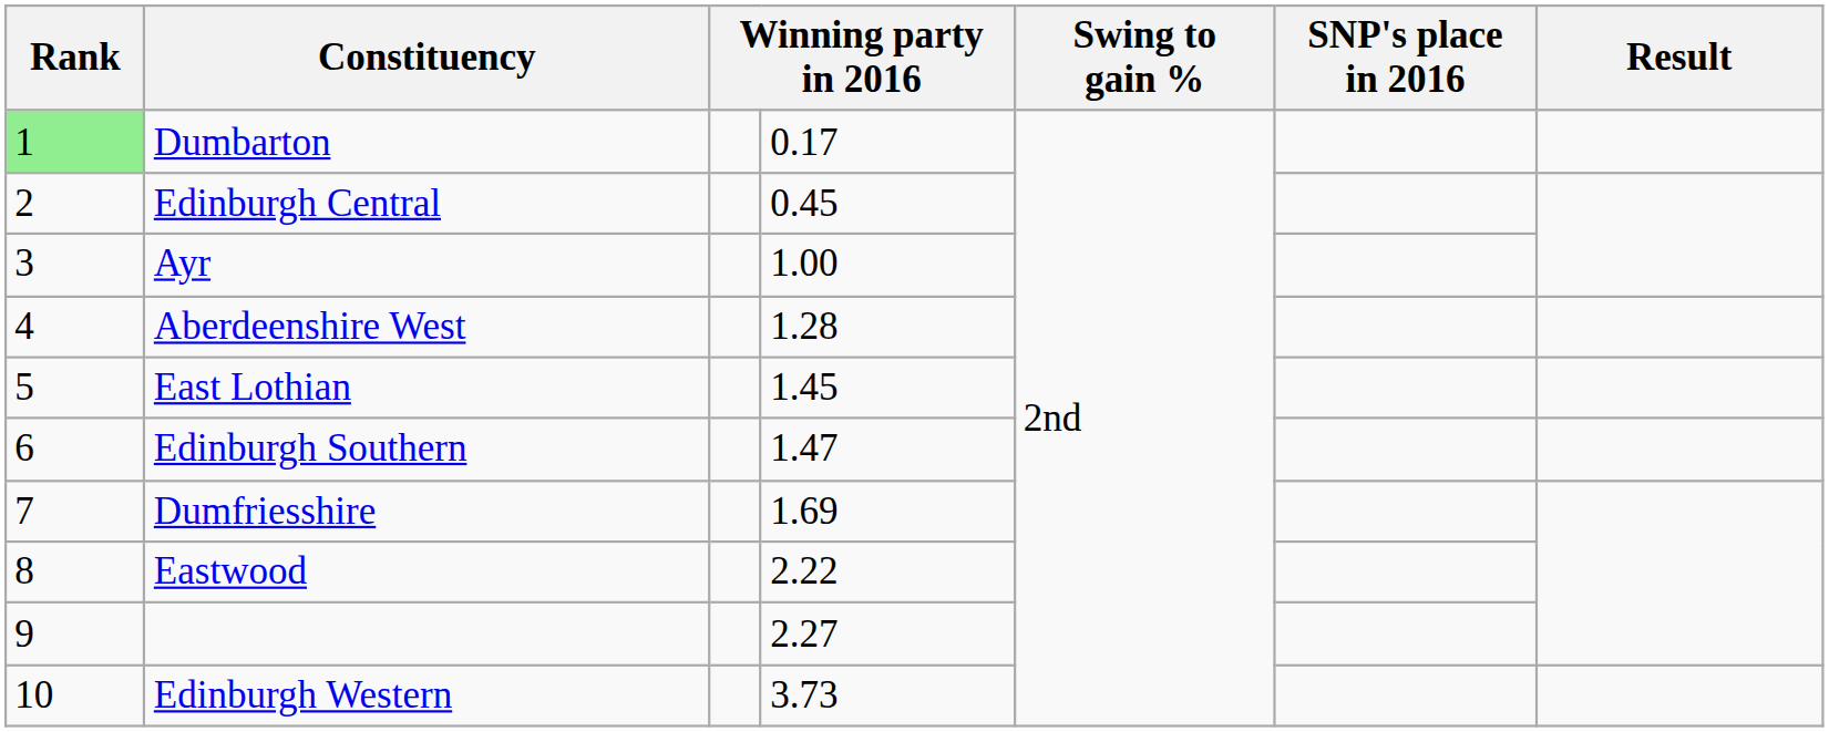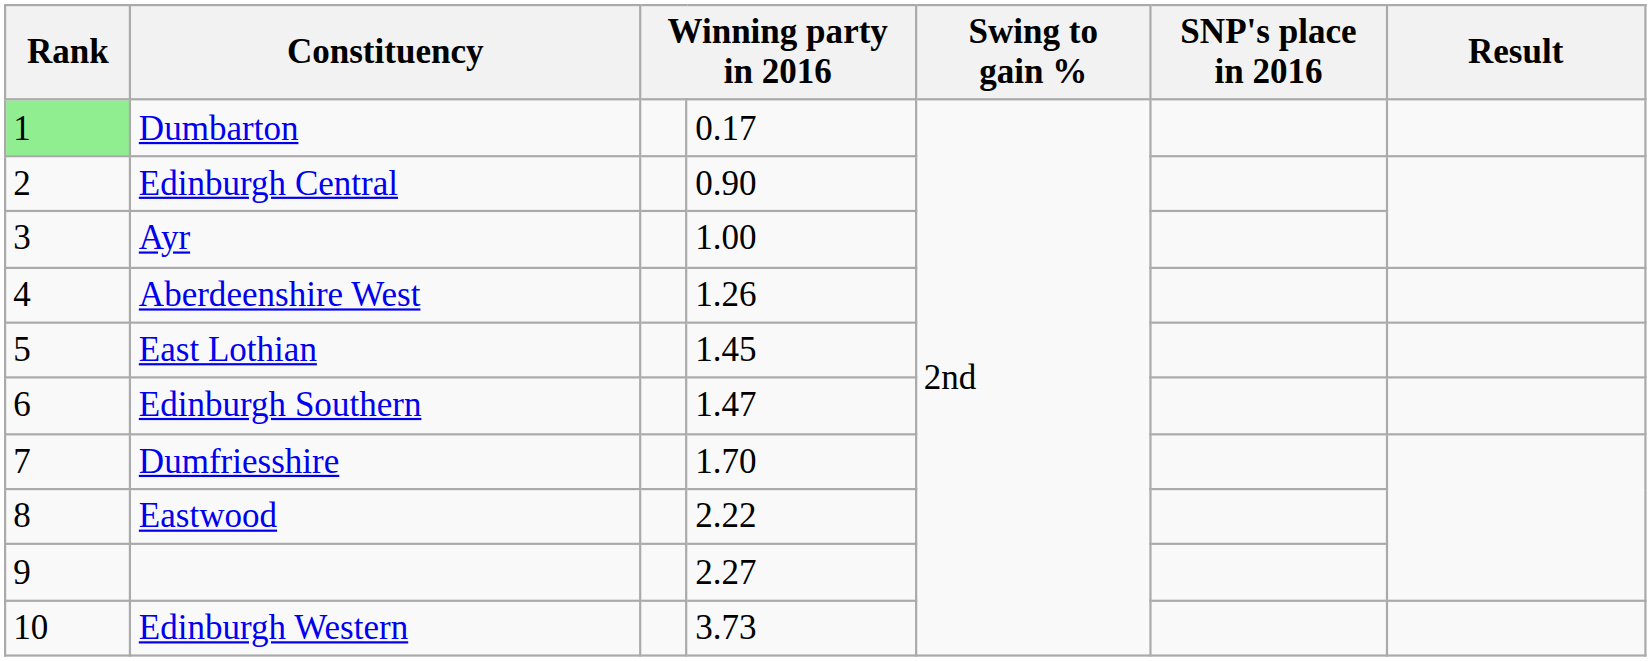Edinburgh Central | column 4: 0.45 -> 0.90
Aberdeenshire West | column 4: 1.28 -> 1.26
Dumfriesshire | column 4: 1.69 -> 1.70
